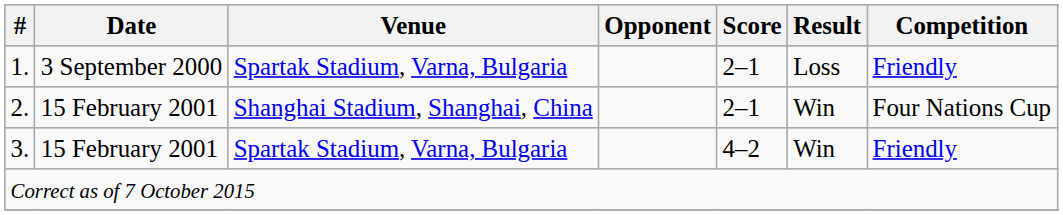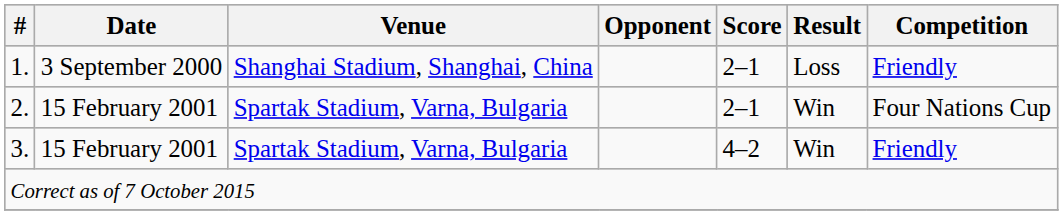1. | Venue: Spartak Stadium, Varna, Bulgaria -> Shanghai Stadium, Shanghai, China
2. | Venue: Shanghai Stadium, Shanghai, China -> Spartak Stadium, Varna, Bulgaria
